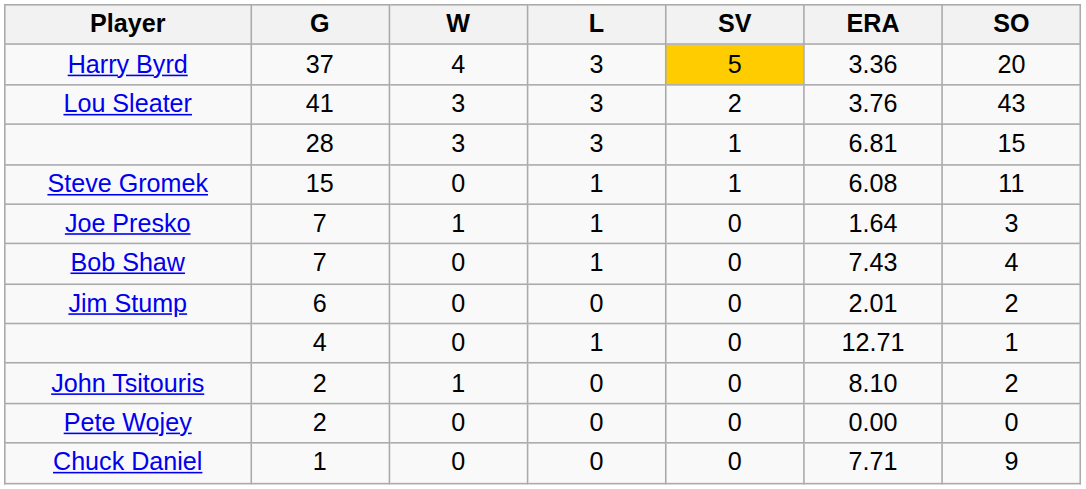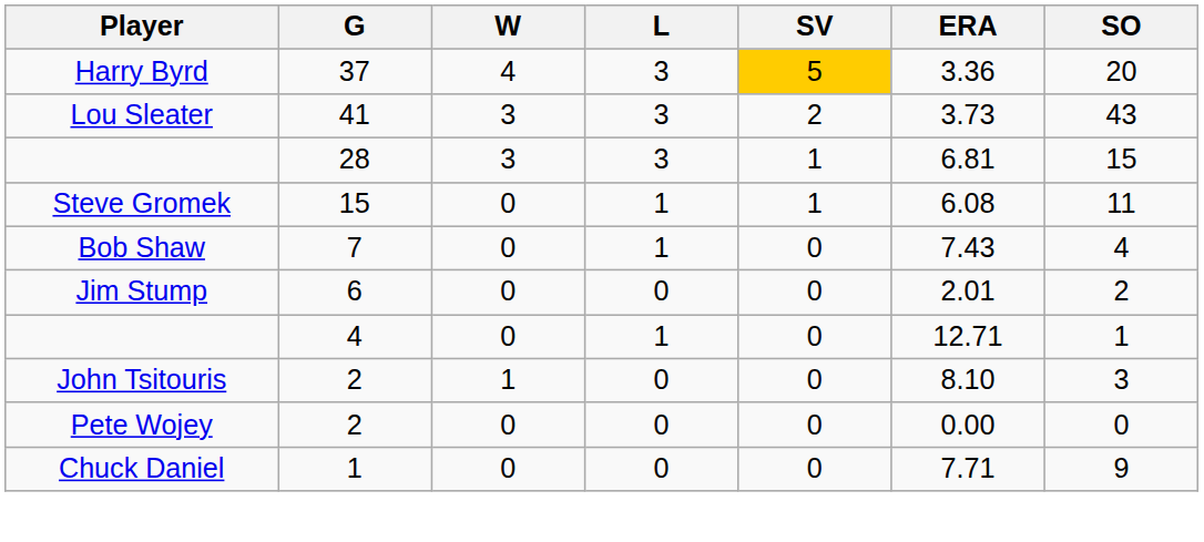Lou Sleater | ERA: 3.76 -> 3.73
- row: Joe Presko | 7 | 1 | 1 | 0 | 1.64 | 3
John Tsitouris | SO: 2 -> 3
